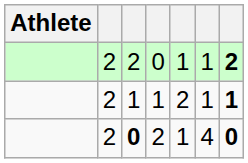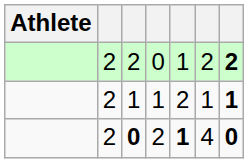row 2 | column 6: 1 -> 2
row 4 | column 5: normal -> bold
